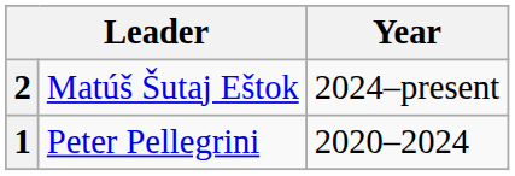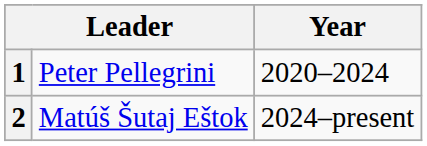rows swapped: 1 <-> 2
